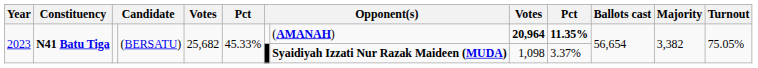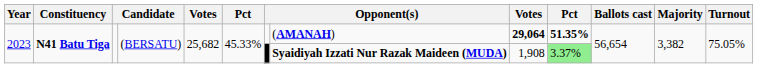row 2 | column 9: 20,964 -> 29,064
row 2 | column 10: 11.35% -> 51.35%
row 3 | column 9: 1,098 -> 1,908
row 3 | column 10: no background -> lightgreen background
